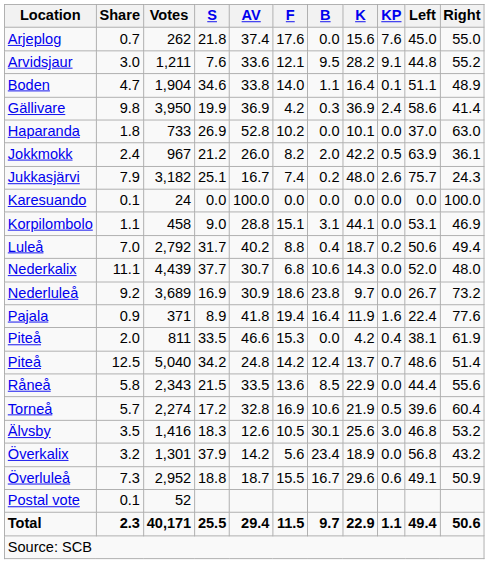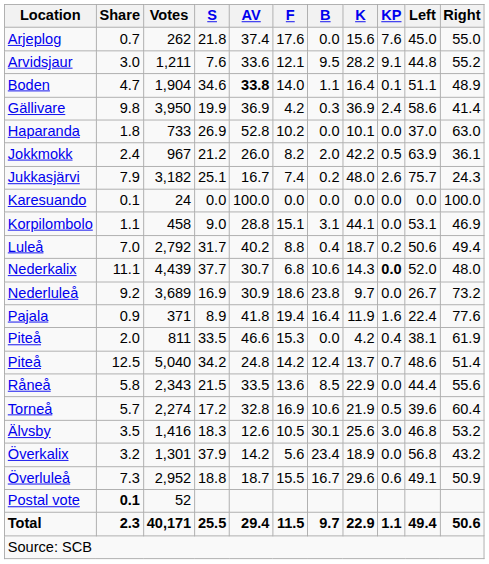Boden | AV: normal -> bold
Nederkalix | KP: normal -> bold
Postal vote | Share: normal -> bold
